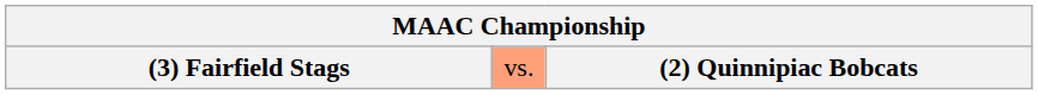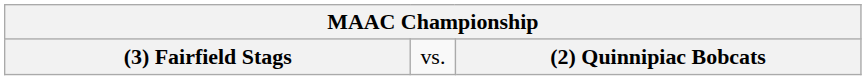(3) Fairfield Stags | column 2: lightsalmon background -> no background
